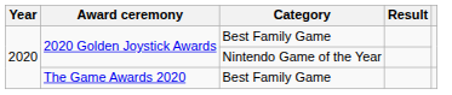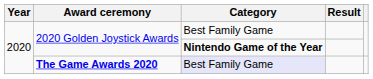2020 Golden Joystick Awards / Nintendo Game of the Year | Category: normal -> bold
The Game Awards 2020 | Award ceremony: normal -> bold
The Game Awards 2020 | Category: no background -> lavender background
